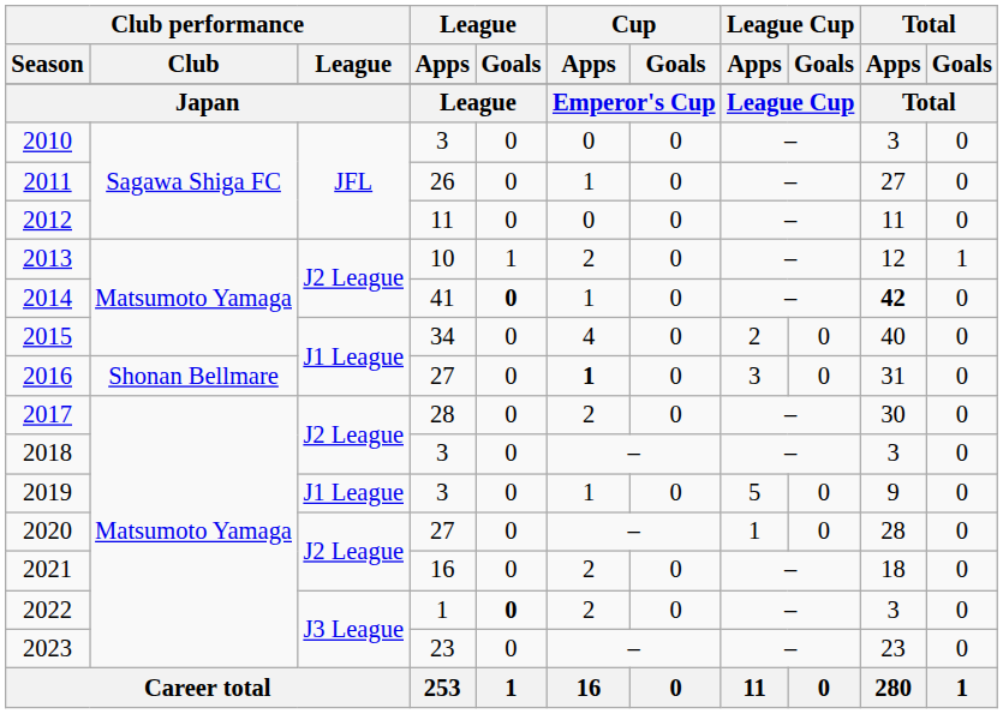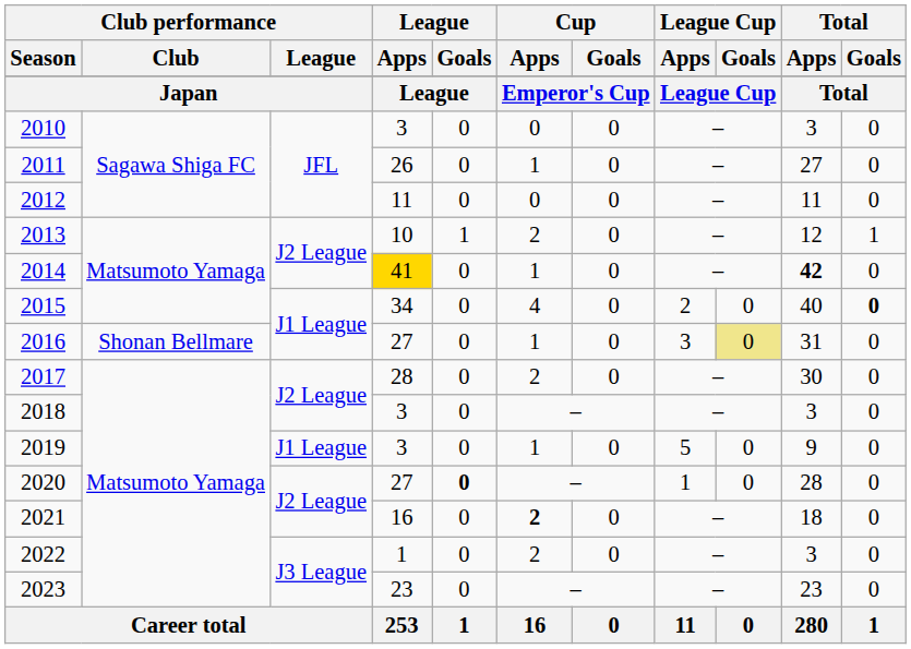2014 | League / Apps: no background -> gold background
2014 | League / Goals: bold -> normal
2015 | Total / Goals: normal -> bold
2016 | Cup / Apps: bold -> normal
2016 | League Cup / Goals: no background -> khaki background
2020 | League / Goals: normal -> bold
2021 | Cup / Apps: normal -> bold
2022 | League / Goals: bold -> normal
